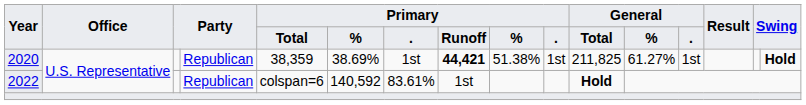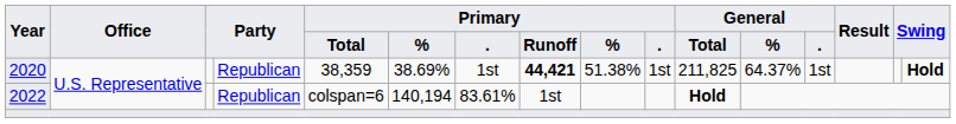2020 | General / %: 61.27% -> 64.37%
2022 | column 6: 140,592 -> 140,194
